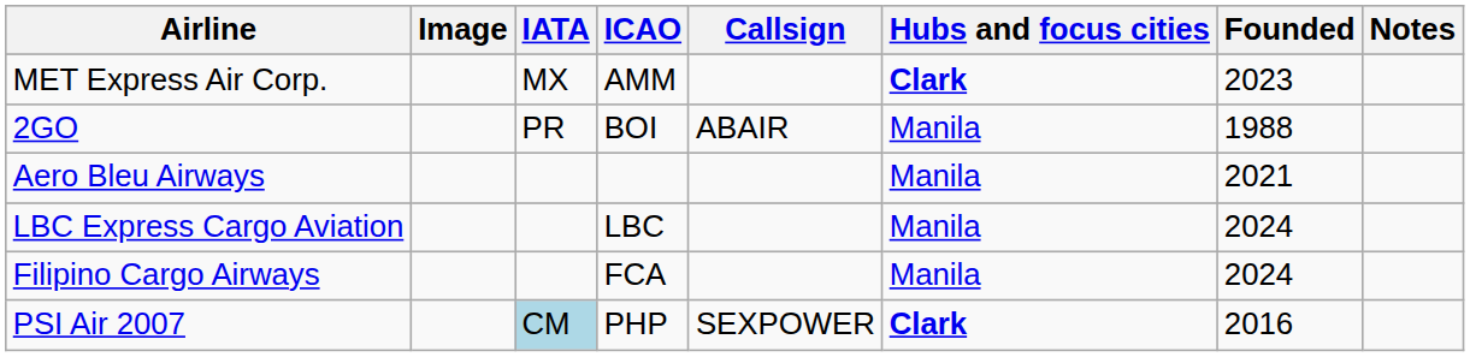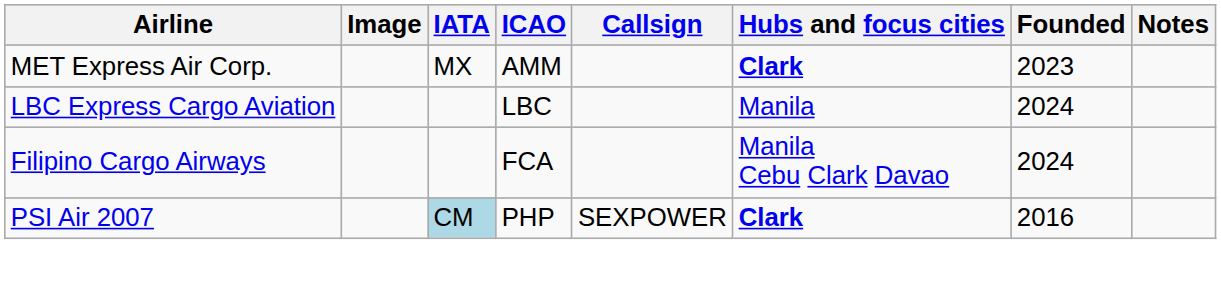- row: 2GO | PR | BOI | ABAIR | Manila | 1988
- row: Aero Bleu Airways | Manila | 2021
Filipino Cargo Airways | Hubs and focus cities: Manila -> Manila Cebu Clark Davao
